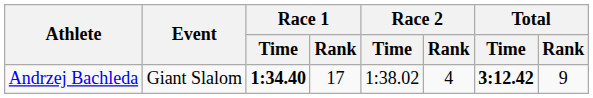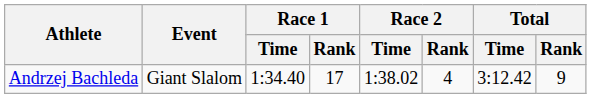Andrzej Bachleda | Race 1 / Time: bold -> normal
Andrzej Bachleda | Total / Time: bold -> normal
